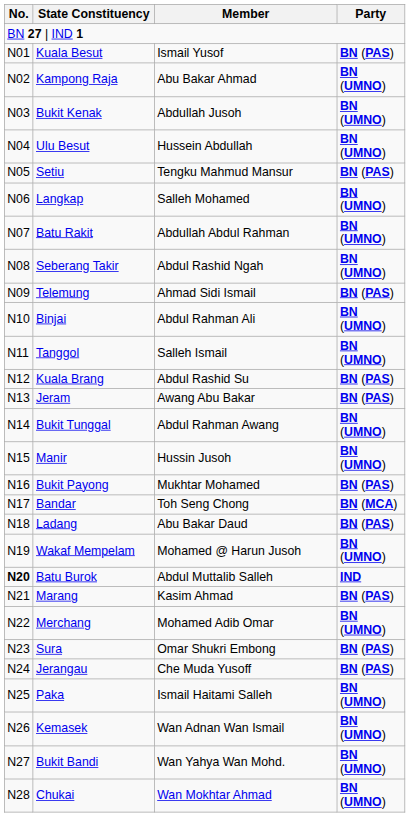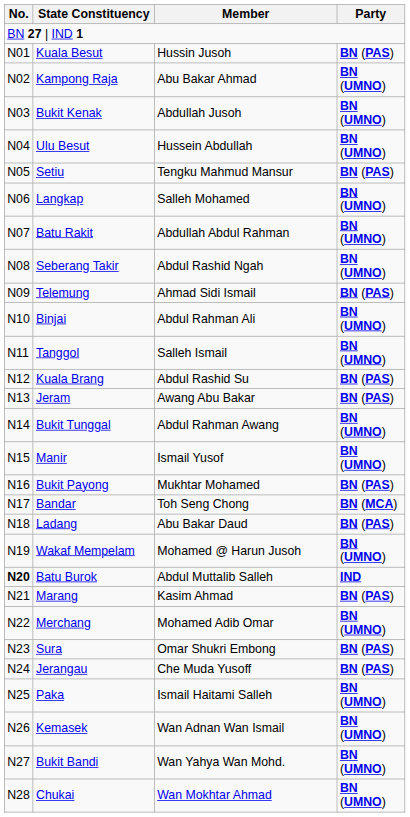Kuala Besut | Member: Ismail Yusof -> Hussin Jusoh
Manir | Member: Hussin Jusoh -> Ismail Yusof
